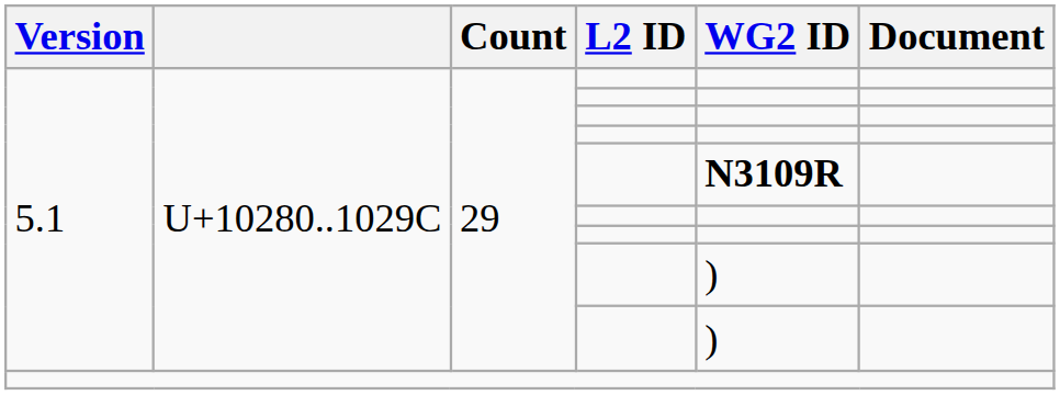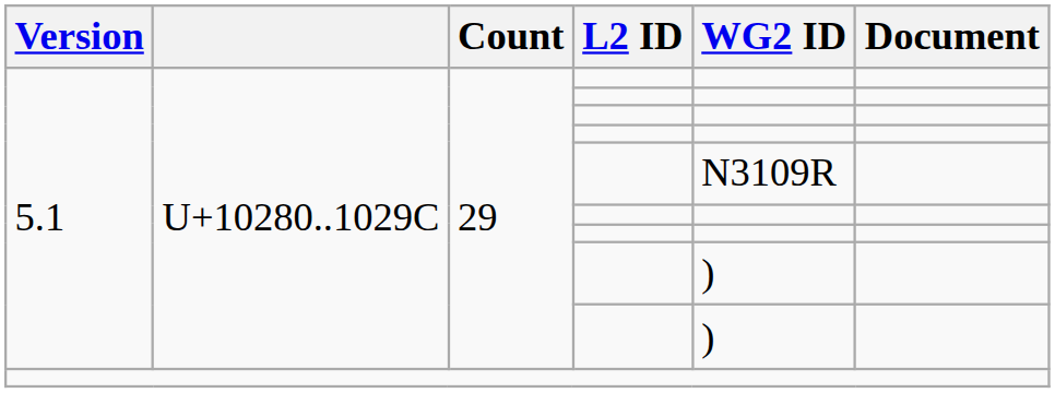row 6 | WG2 ID: bold -> normal
